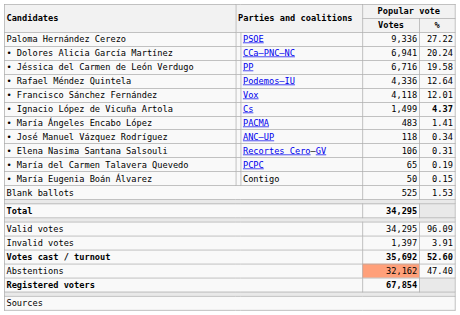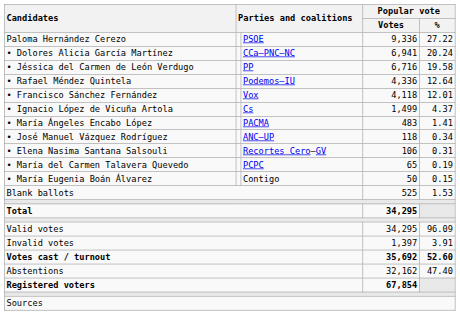• Ignacio López de Vicuña Artola | Popular vote / %: bold -> normal
Abstentions | Popular vote / Votes: lightsalmon background -> no background
